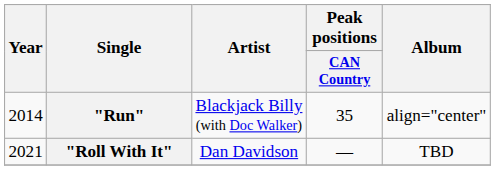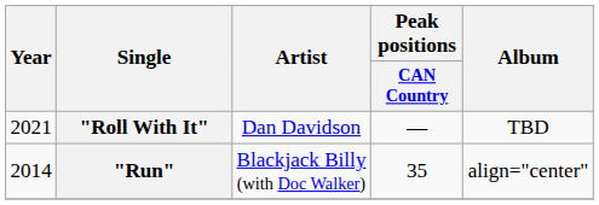rows swapped: "Run" <-> "Roll With It"
